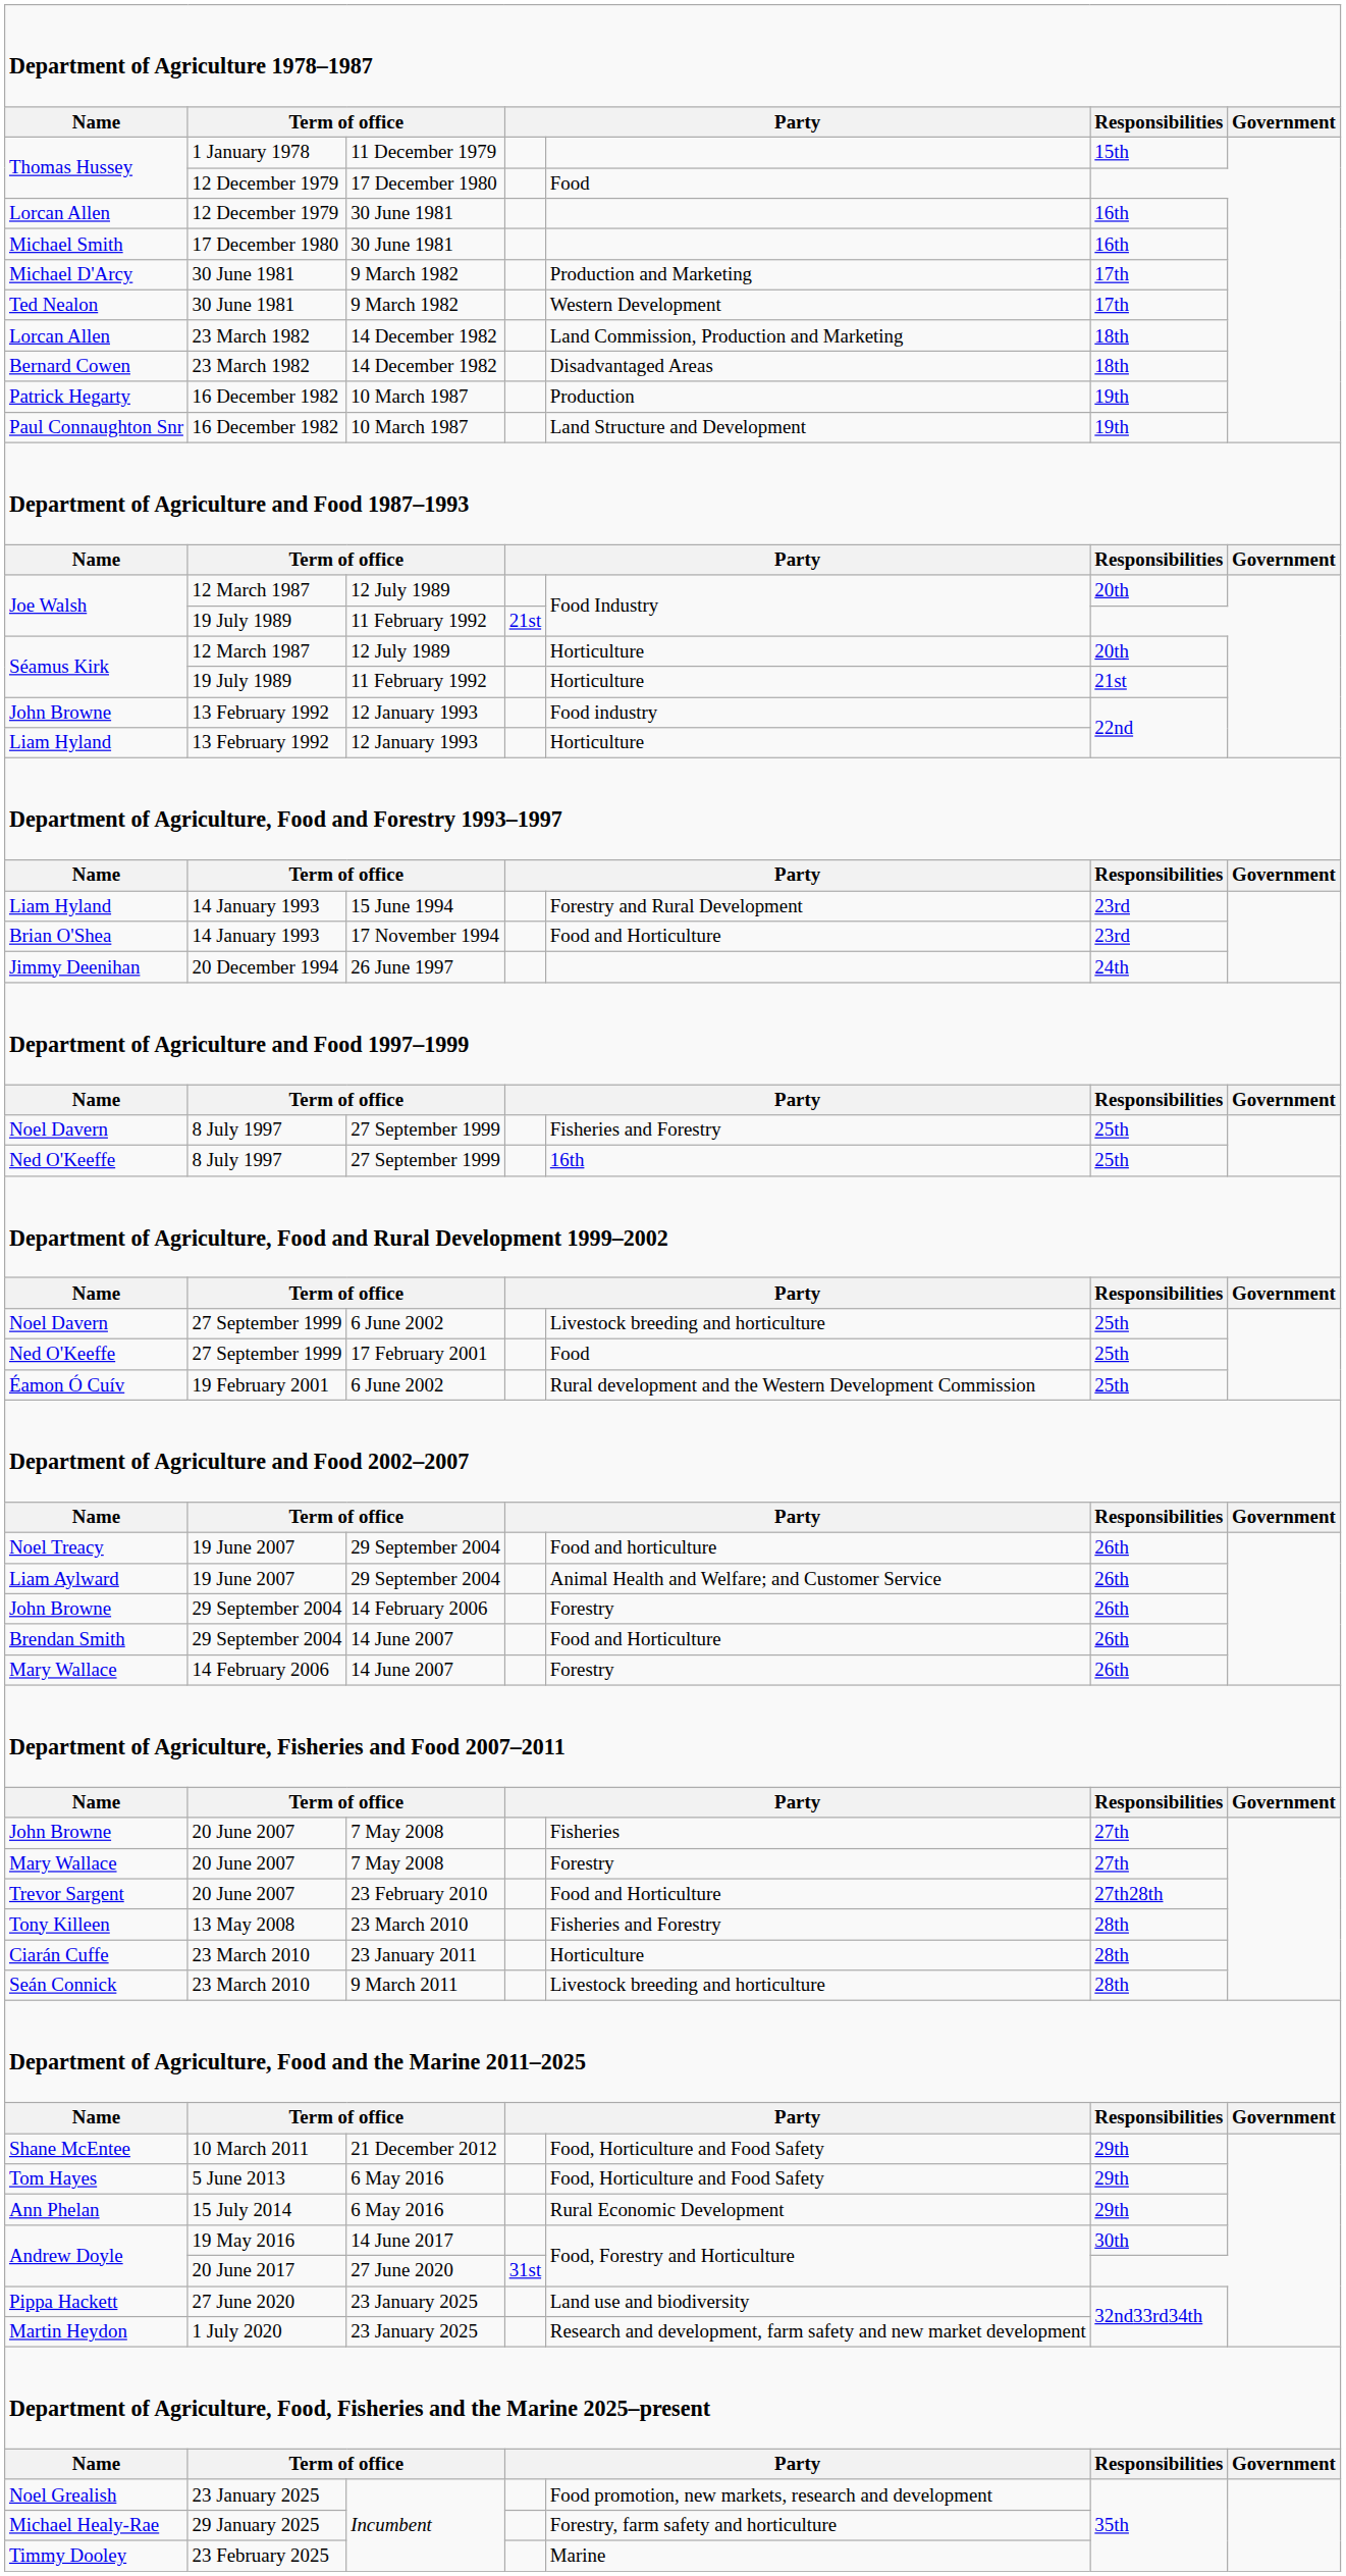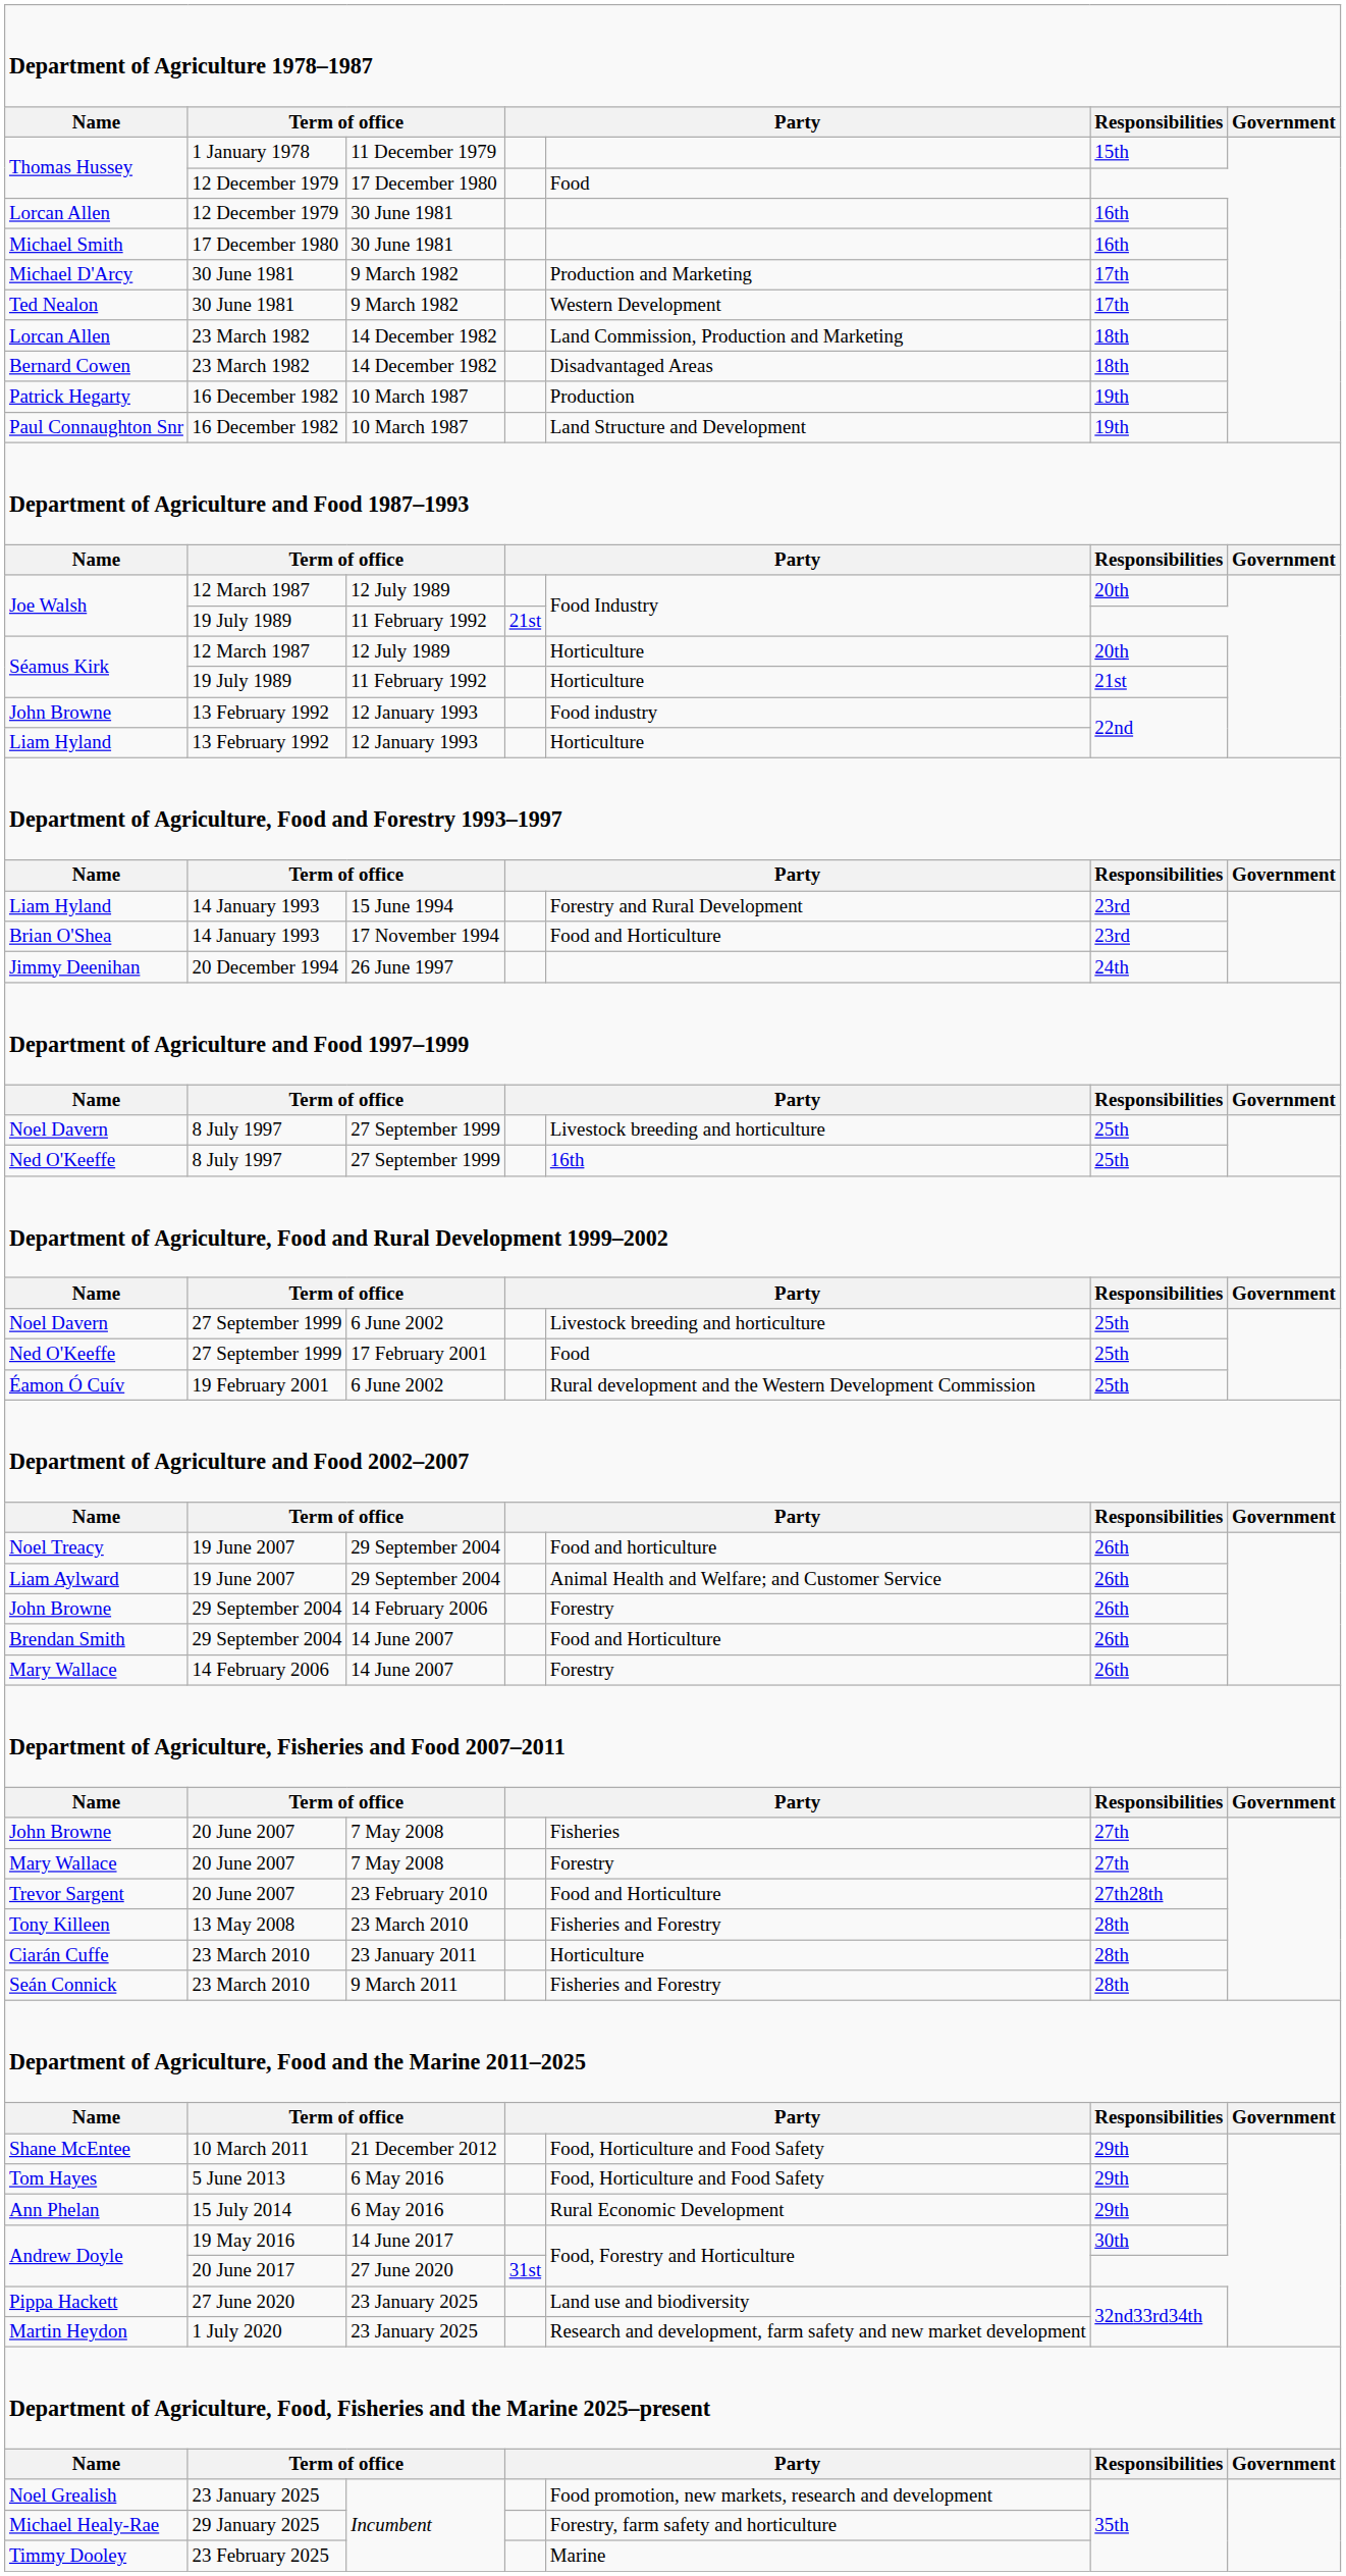Noel Davern / 8 July 1997 | column 5: Fisheries and Forestry -> Livestock breeding and horticulture
Seán Connick | column 5: Livestock breeding and horticulture -> Fisheries and Forestry
